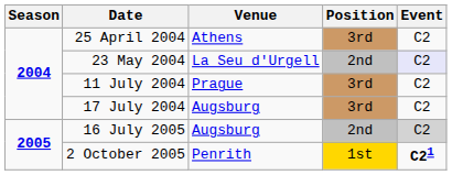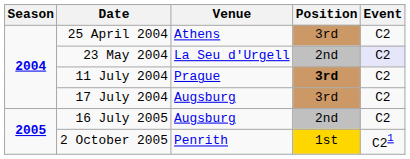11 July 2004 | Position: normal -> bold
16 July 2005 | Event: lightgrey background -> no background
2 October 2005 | Event: bold -> normal
